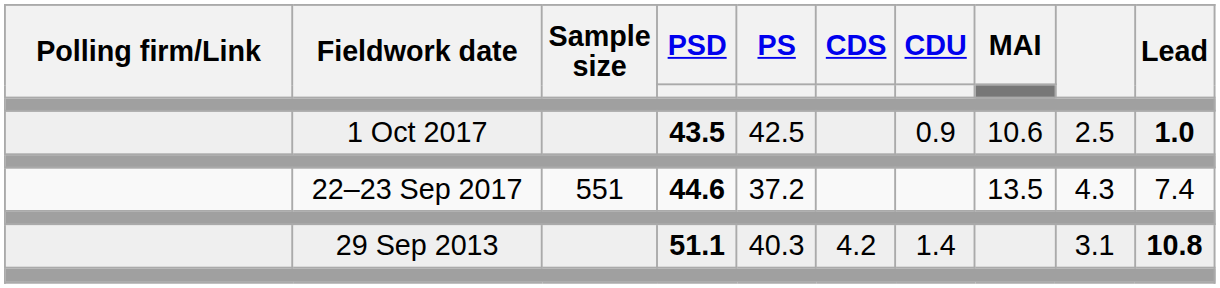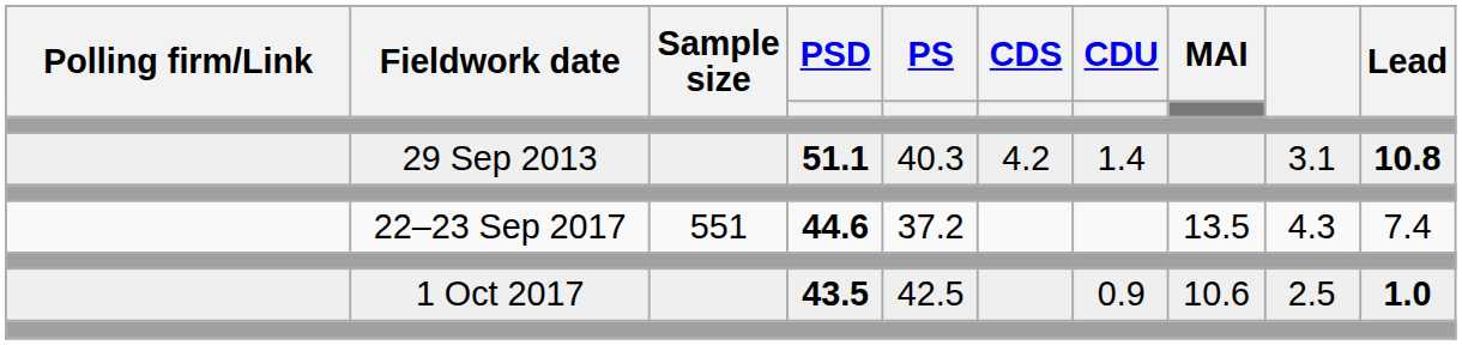rows swapped: 1 Oct 2017 <-> 29 Sep 2013
